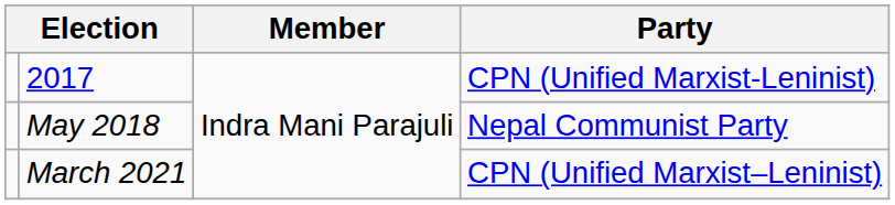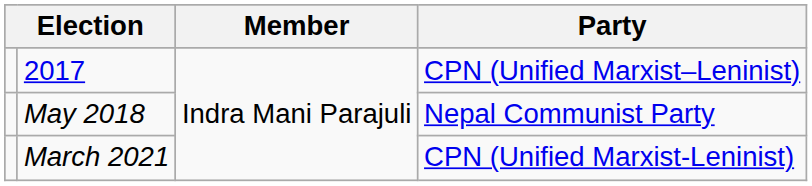2017 | Party: CPN (Unified Marxist-Leninist) -> CPN (Unified Marxist–Leninist)
March 2021 | Party: CPN (Unified Marxist–Leninist) -> CPN (Unified Marxist-Leninist)
